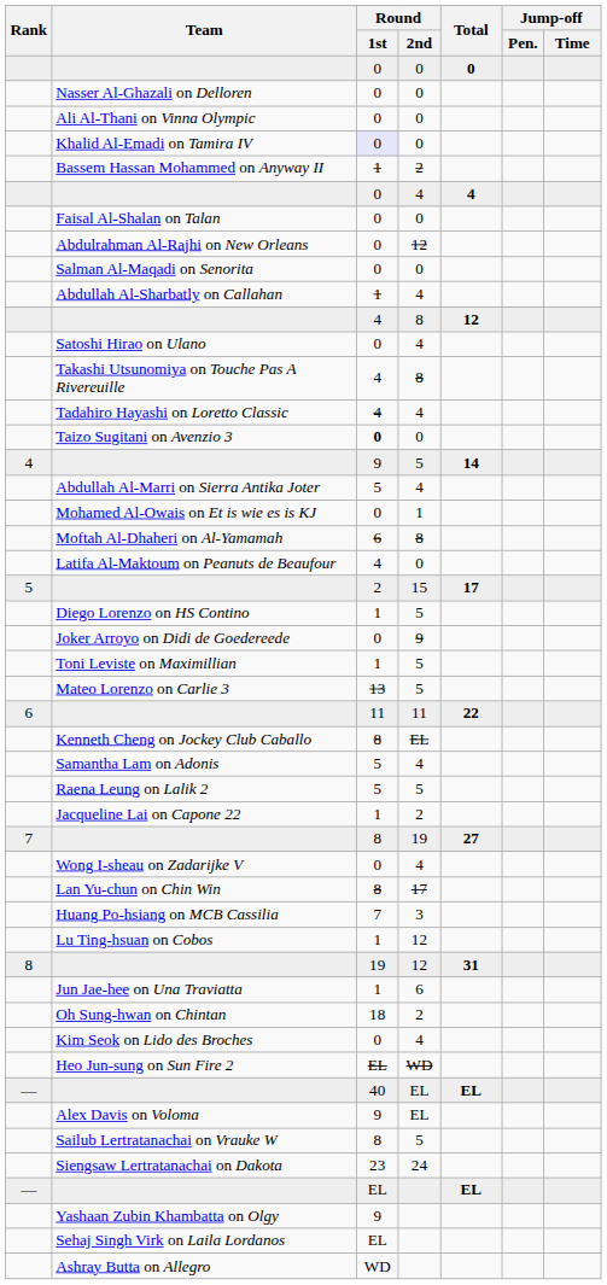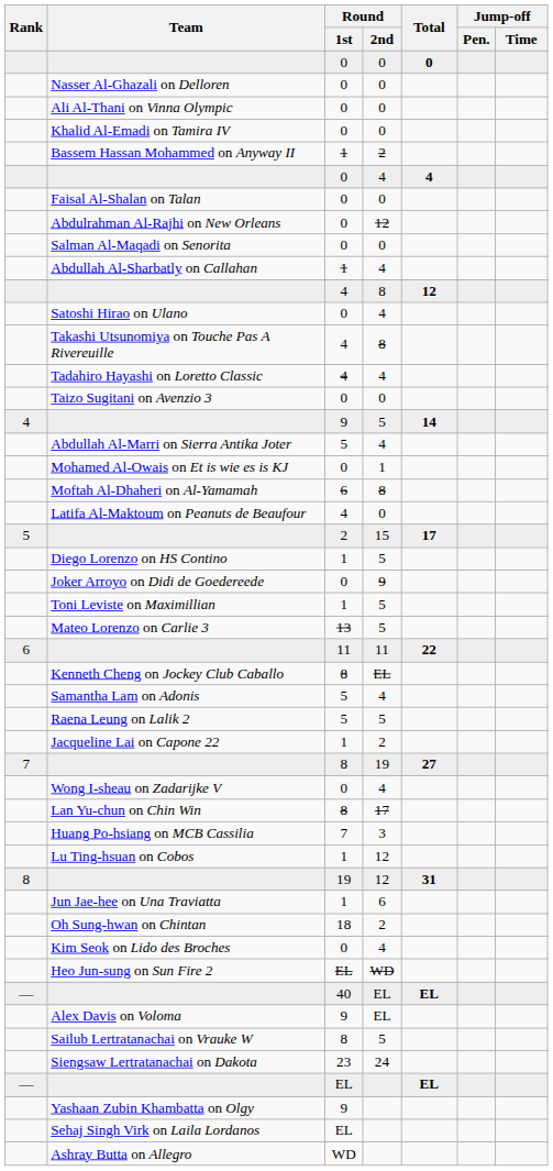Khalid Al-Emadi on Tamira IV | Round / 1st: lavender background -> no background
Taizo Sugitani on Avenzio 3 | Round / 1st: bold -> normal
